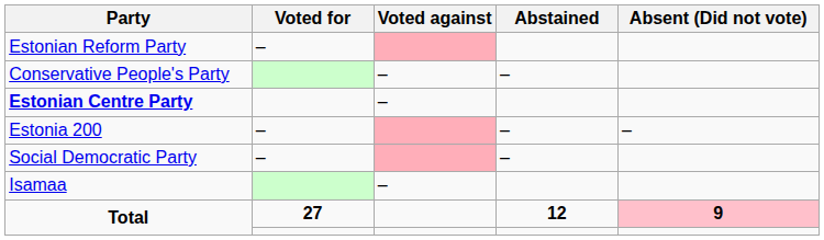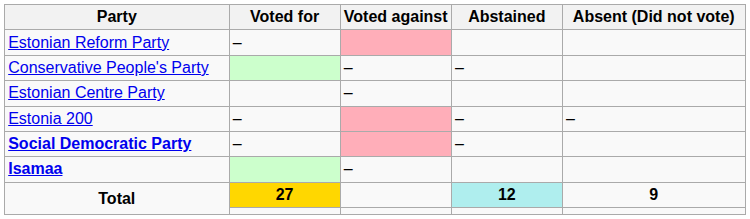Estonian Centre Party | Party: bold -> normal
Social Democratic Party | Party: normal -> bold
Isamaa | Party: normal -> bold
Total / 27 | Voted for: no background -> gold background
Total / 27 | Abstained: no background -> paleturquoise background
Total / 27 | Absent (Did not vote): pink background -> no background
